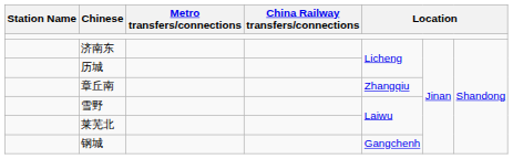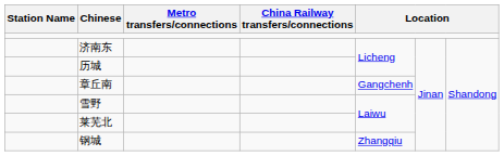章丘南 | column 5: Zhangqiu -> Gangchenh
钢城 | column 5: Gangchenh -> Zhangqiu
